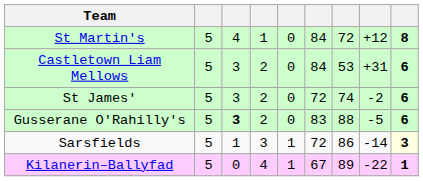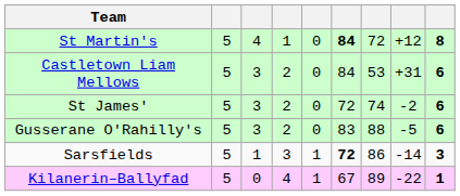St Martin's | column 6: normal -> bold
Gusserane O'Rahilly's | column 3: bold -> normal
Sarsfields | column 6: normal -> bold
Sarsfields | column 9: lightyellow background -> no background
